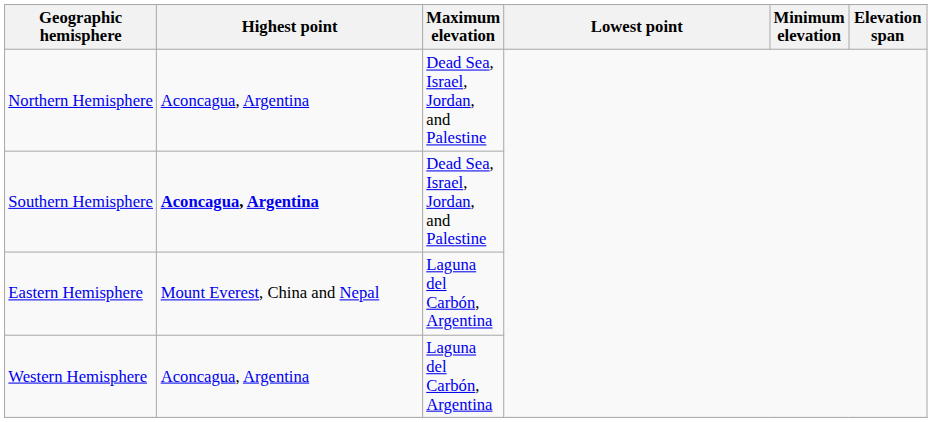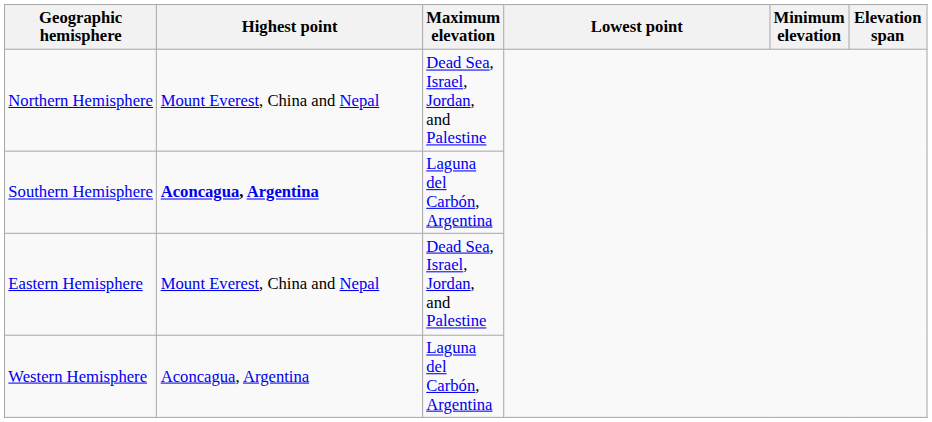Northern Hemisphere | Highest point: Aconcagua, Argentina -> Mount Everest, China and Nepal
Southern Hemisphere | Maximum elevation: Dead Sea, Israel, Jordan, and Palestine -> Laguna del Carbón, Argentina
Eastern Hemisphere | Maximum elevation: Laguna del Carbón, Argentina -> Dead Sea, Israel, Jordan, and Palestine
